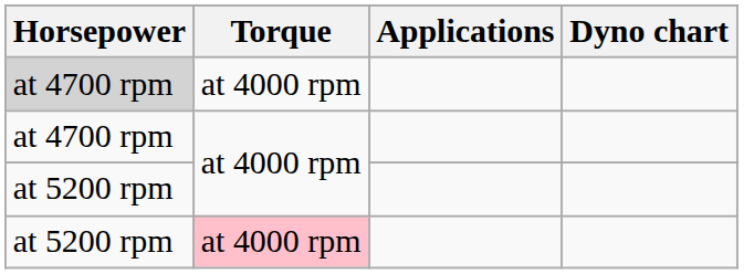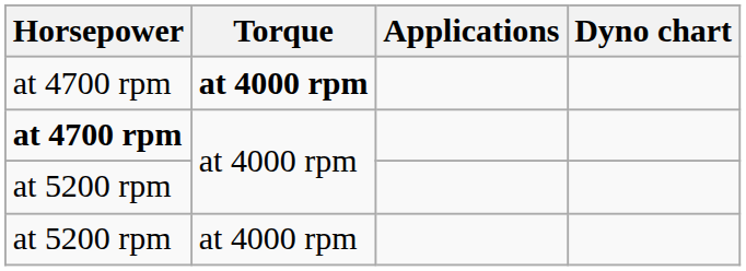row 2 | Horsepower: lightgrey background -> no background
row 2 | Torque: normal -> bold
row 3 | Horsepower: normal -> bold
row 5 | Torque: pink background -> no background
